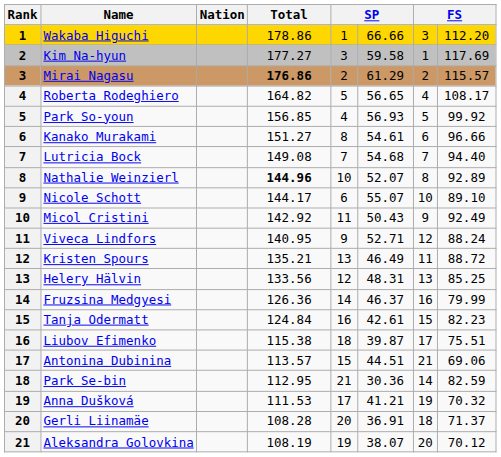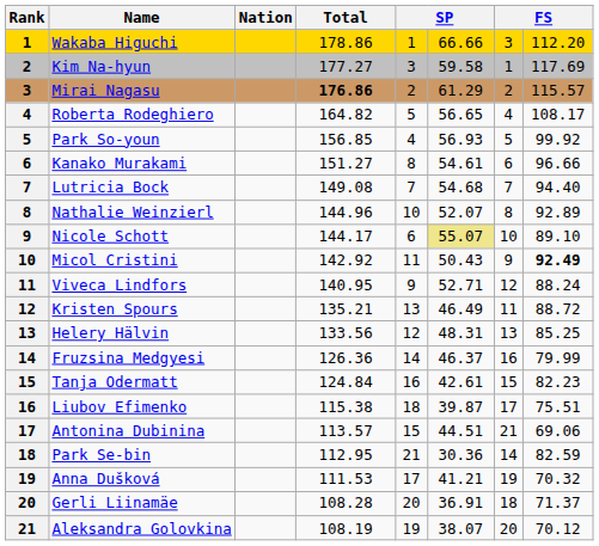Nathalie Weinzierl | Total: bold -> normal
Nicole Schott | column 6: no background -> khaki background
Micol Cristini | column 8: normal -> bold
